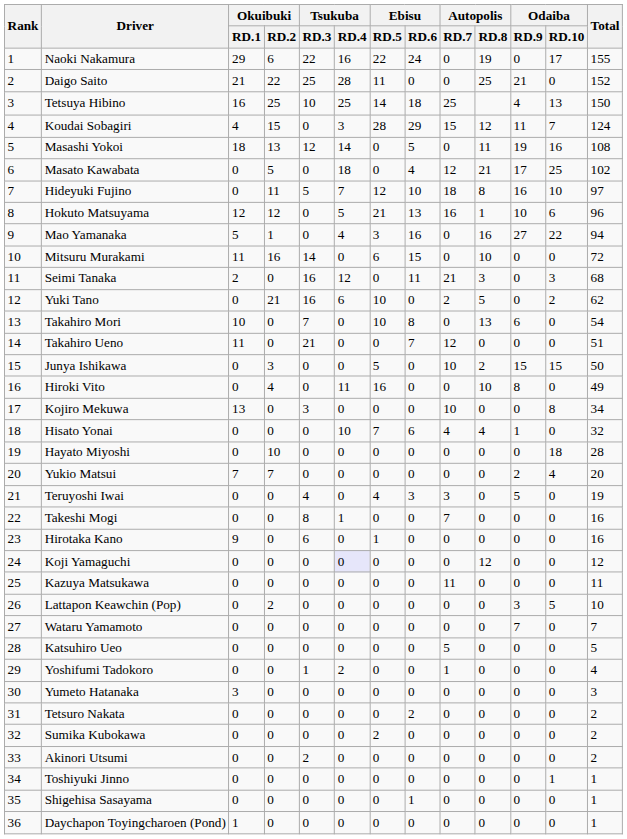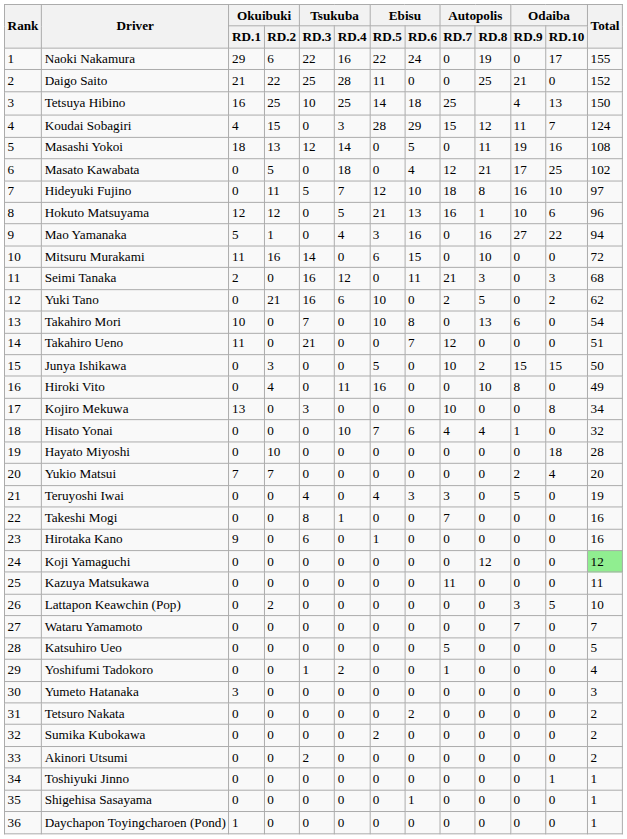Koji Yamaguchi | Tsukuba / RD.4: lavender background -> no background
Koji Yamaguchi | Total: no background -> lightgreen background
